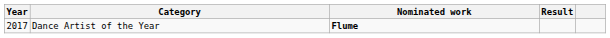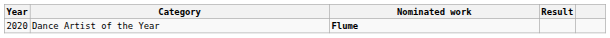Dance Artist of the Year | Year: 2017 -> 2020
